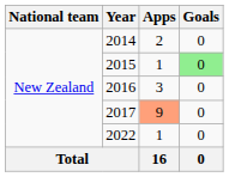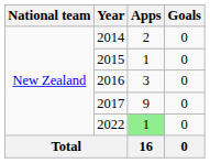2015 | Goals: lightgreen background -> no background
2017 | Apps: lightsalmon background -> no background
2022 | Apps: no background -> lightgreen background
